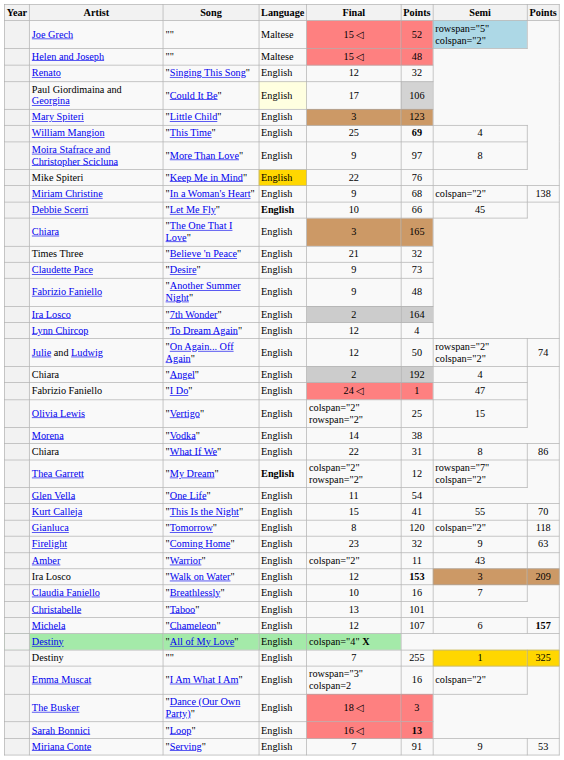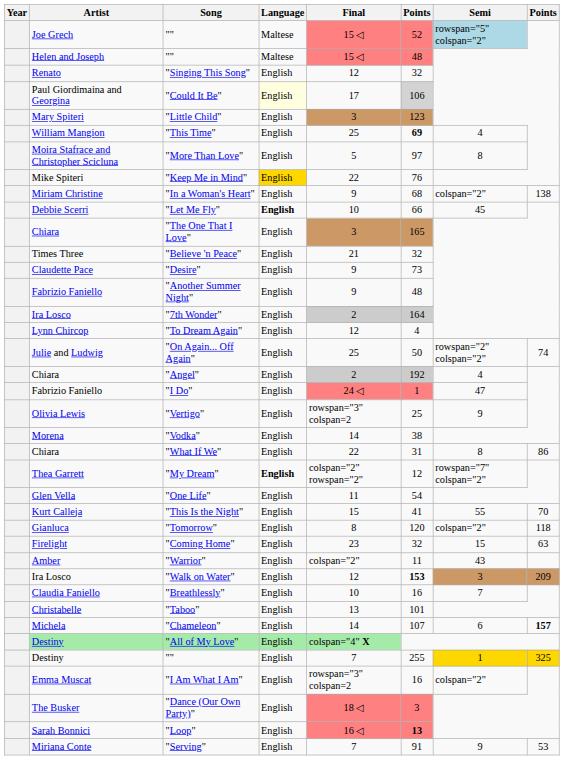"More Than Love" | Final: 9 -> 5
"On Again... Off Again" | Final: 12 -> 25
"Vertigo" | Final: colspan="2" rowspan="2" -> rowspan="3" colspan=2
"Vertigo" | Semi: 15 -> 9
"Coming Home" | Semi: 9 -> 15
"Chameleon" | Final: 12 -> 14
